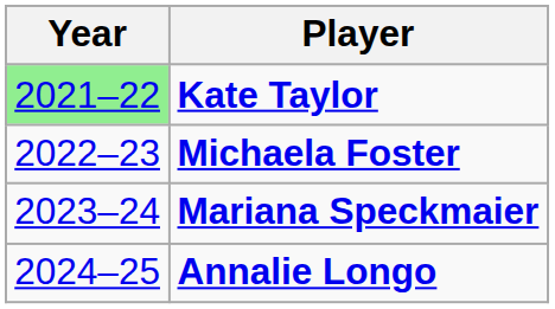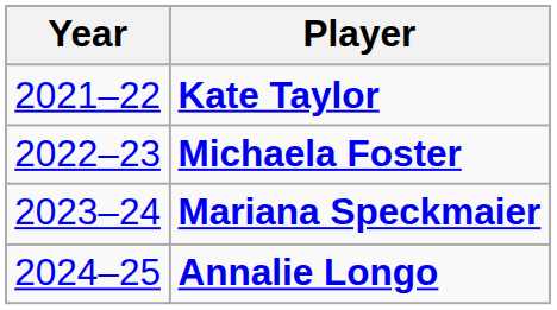Kate Taylor | Year: lightgreen background -> no background
